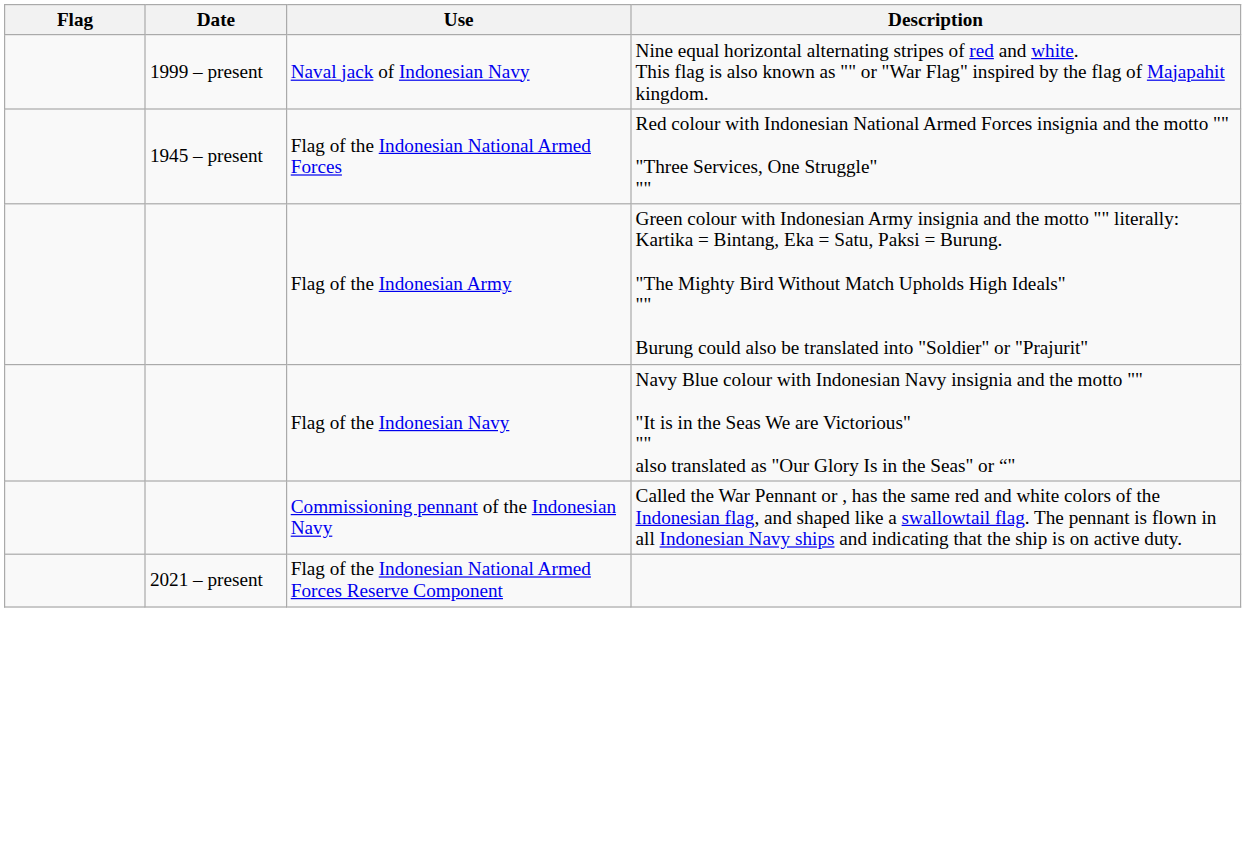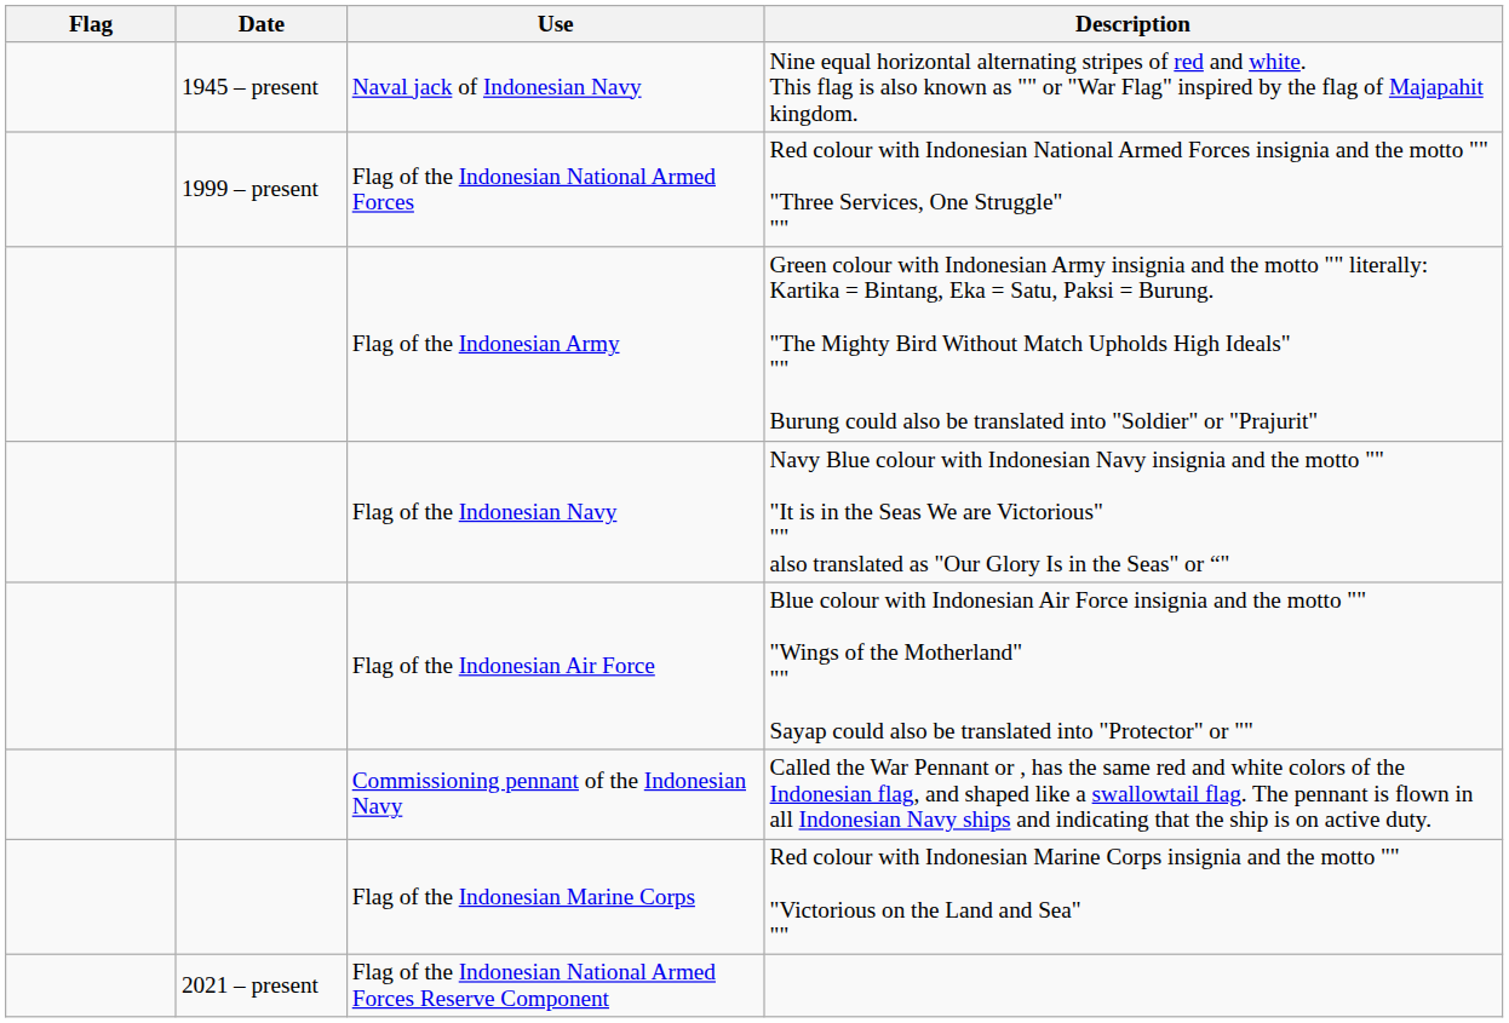Naval jack of Indonesian Navy | Date: 1999 – present -> 1945 – present
Flag of the Indonesian National Armed Forces | Date: 1945 – present -> 1999 – present
+ row: Flag of the Indonesian Air Force | Blue colour with Indonesian Air Force insignia and the motto "" "Wings of the Motherland" "" Sayap could also be translated into "Protector" or ""
+ row: Flag of the Indonesian Marine Corps | Red colour with Indonesian Marine Corps insignia and the motto "" "Victorious on the Land and Sea" ""
